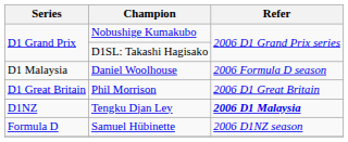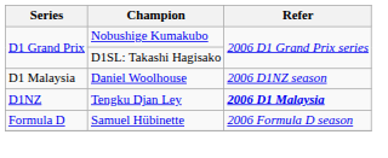Daniel Woolhouse | Refer: 2006 Formula D season -> 2006 D1NZ season
- row: D1 Great Britain | Phil Morrison | 2006 D1 Great Britain
Samuel Hübinette | Refer: 2006 D1NZ season -> 2006 Formula D season
